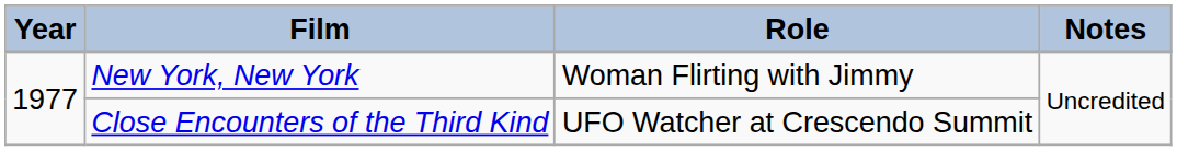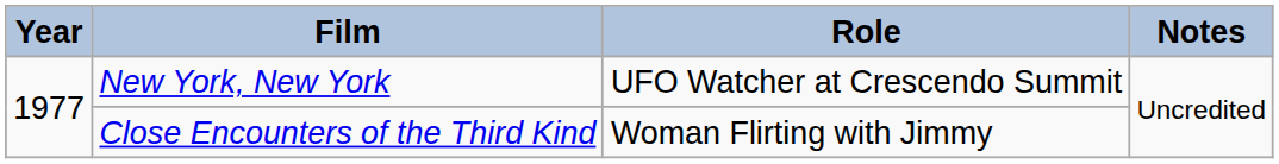New York, New York | Role: Woman Flirting with Jimmy -> UFO Watcher at Crescendo Summit
Close Encounters of the Third Kind | Role: UFO Watcher at Crescendo Summit -> Woman Flirting with Jimmy
